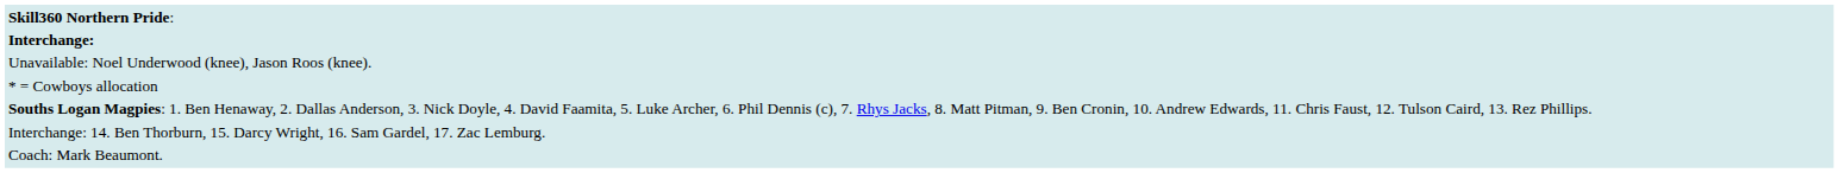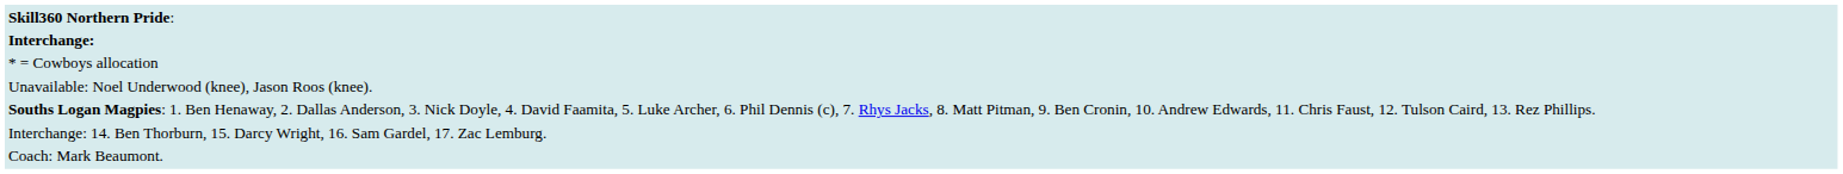row 3 | column 1: Unavailable: Noel Underwood (knee), Jason Roos (knee). -> * = Cowboys allocation
row 4 | column 1: * = Cowboys allocation -> Unavailable: Noel Underwood (knee), Jason Roos (knee).
